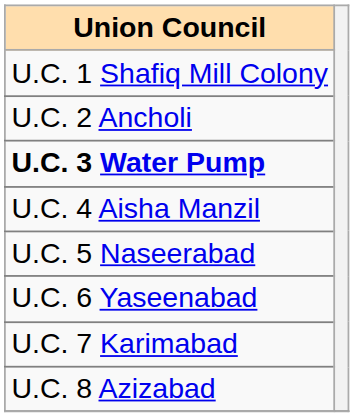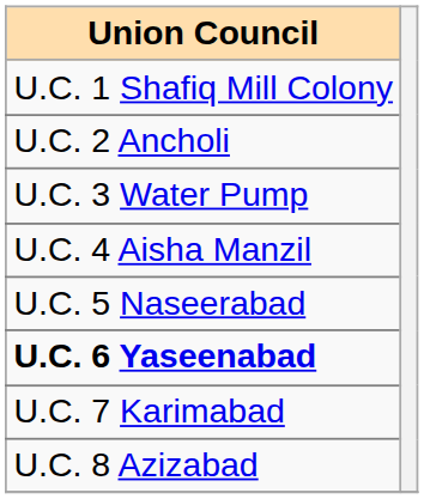U.C. 3 Water Pump | Union Council: bold -> normal
U.C. 6 Yaseenabad | Union Council: normal -> bold
